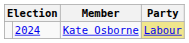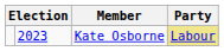Kate Osborne | column 2: 2024 -> 2023
